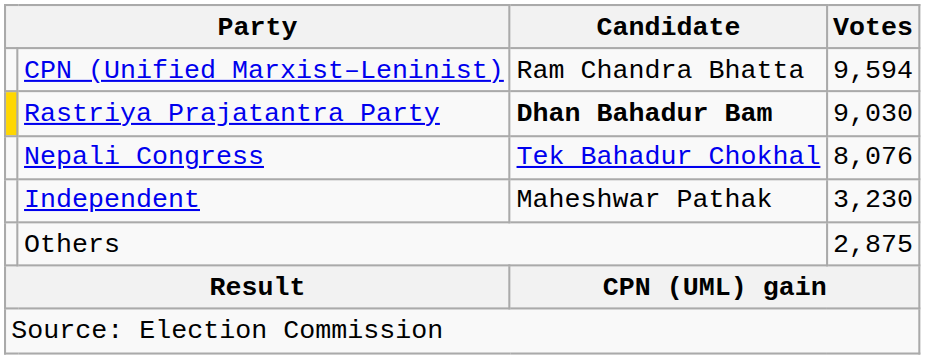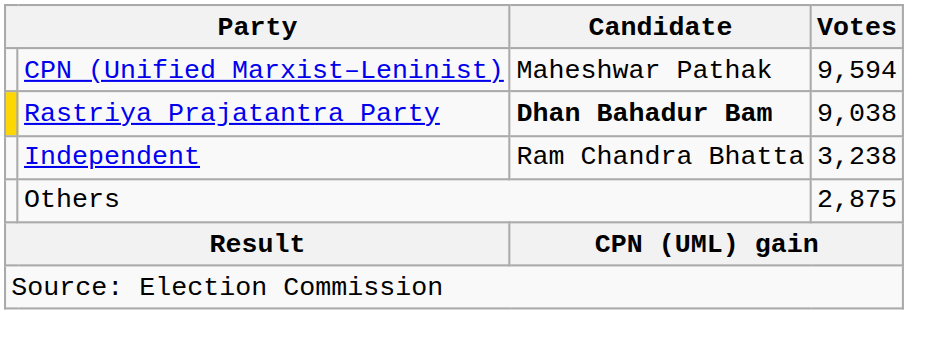CPN (Unified Marxist–Leninist) | Candidate: Ram Chandra Bhatta -> Maheshwar Pathak
Rastriya Prajatantra Party | Votes: 9,030 -> 9,038
- row: Nepali Congress | Tek Bahadur Chokhal | 8,076
Independent | Candidate: Maheshwar Pathak -> Ram Chandra Bhatta
Independent | Votes: 3,230 -> 3,238
